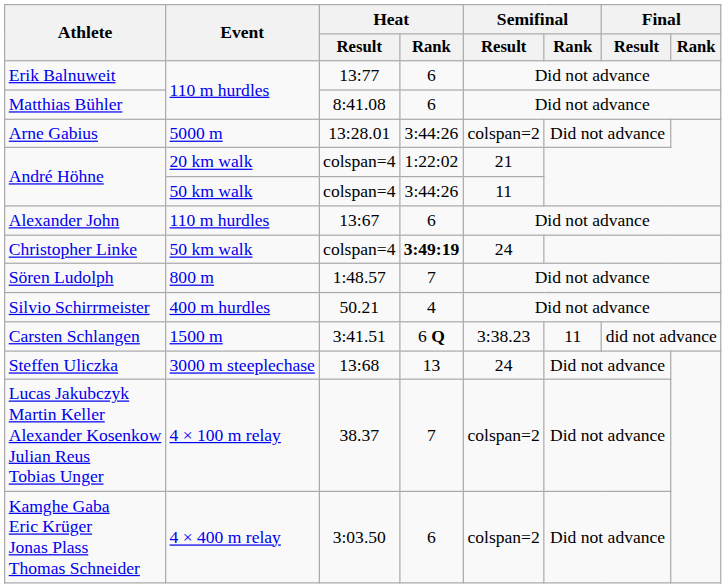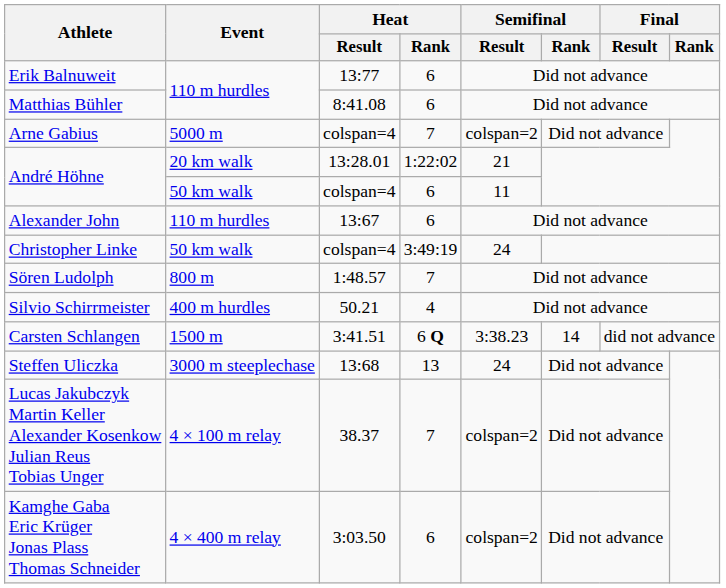Arne Gabius | Heat / Result: 13:28.01 -> colspan=4
Arne Gabius | Heat / Rank: 3:44:26 -> 7
André Höhne / 20 km walk | Heat / Result: colspan=4 -> 13:28.01
André Höhne / 50 km walk | Heat / Rank: 3:44:26 -> 6
Christopher Linke | Heat / Rank: bold -> normal
Carsten Schlangen | Semifinal / Rank: 11 -> 14
